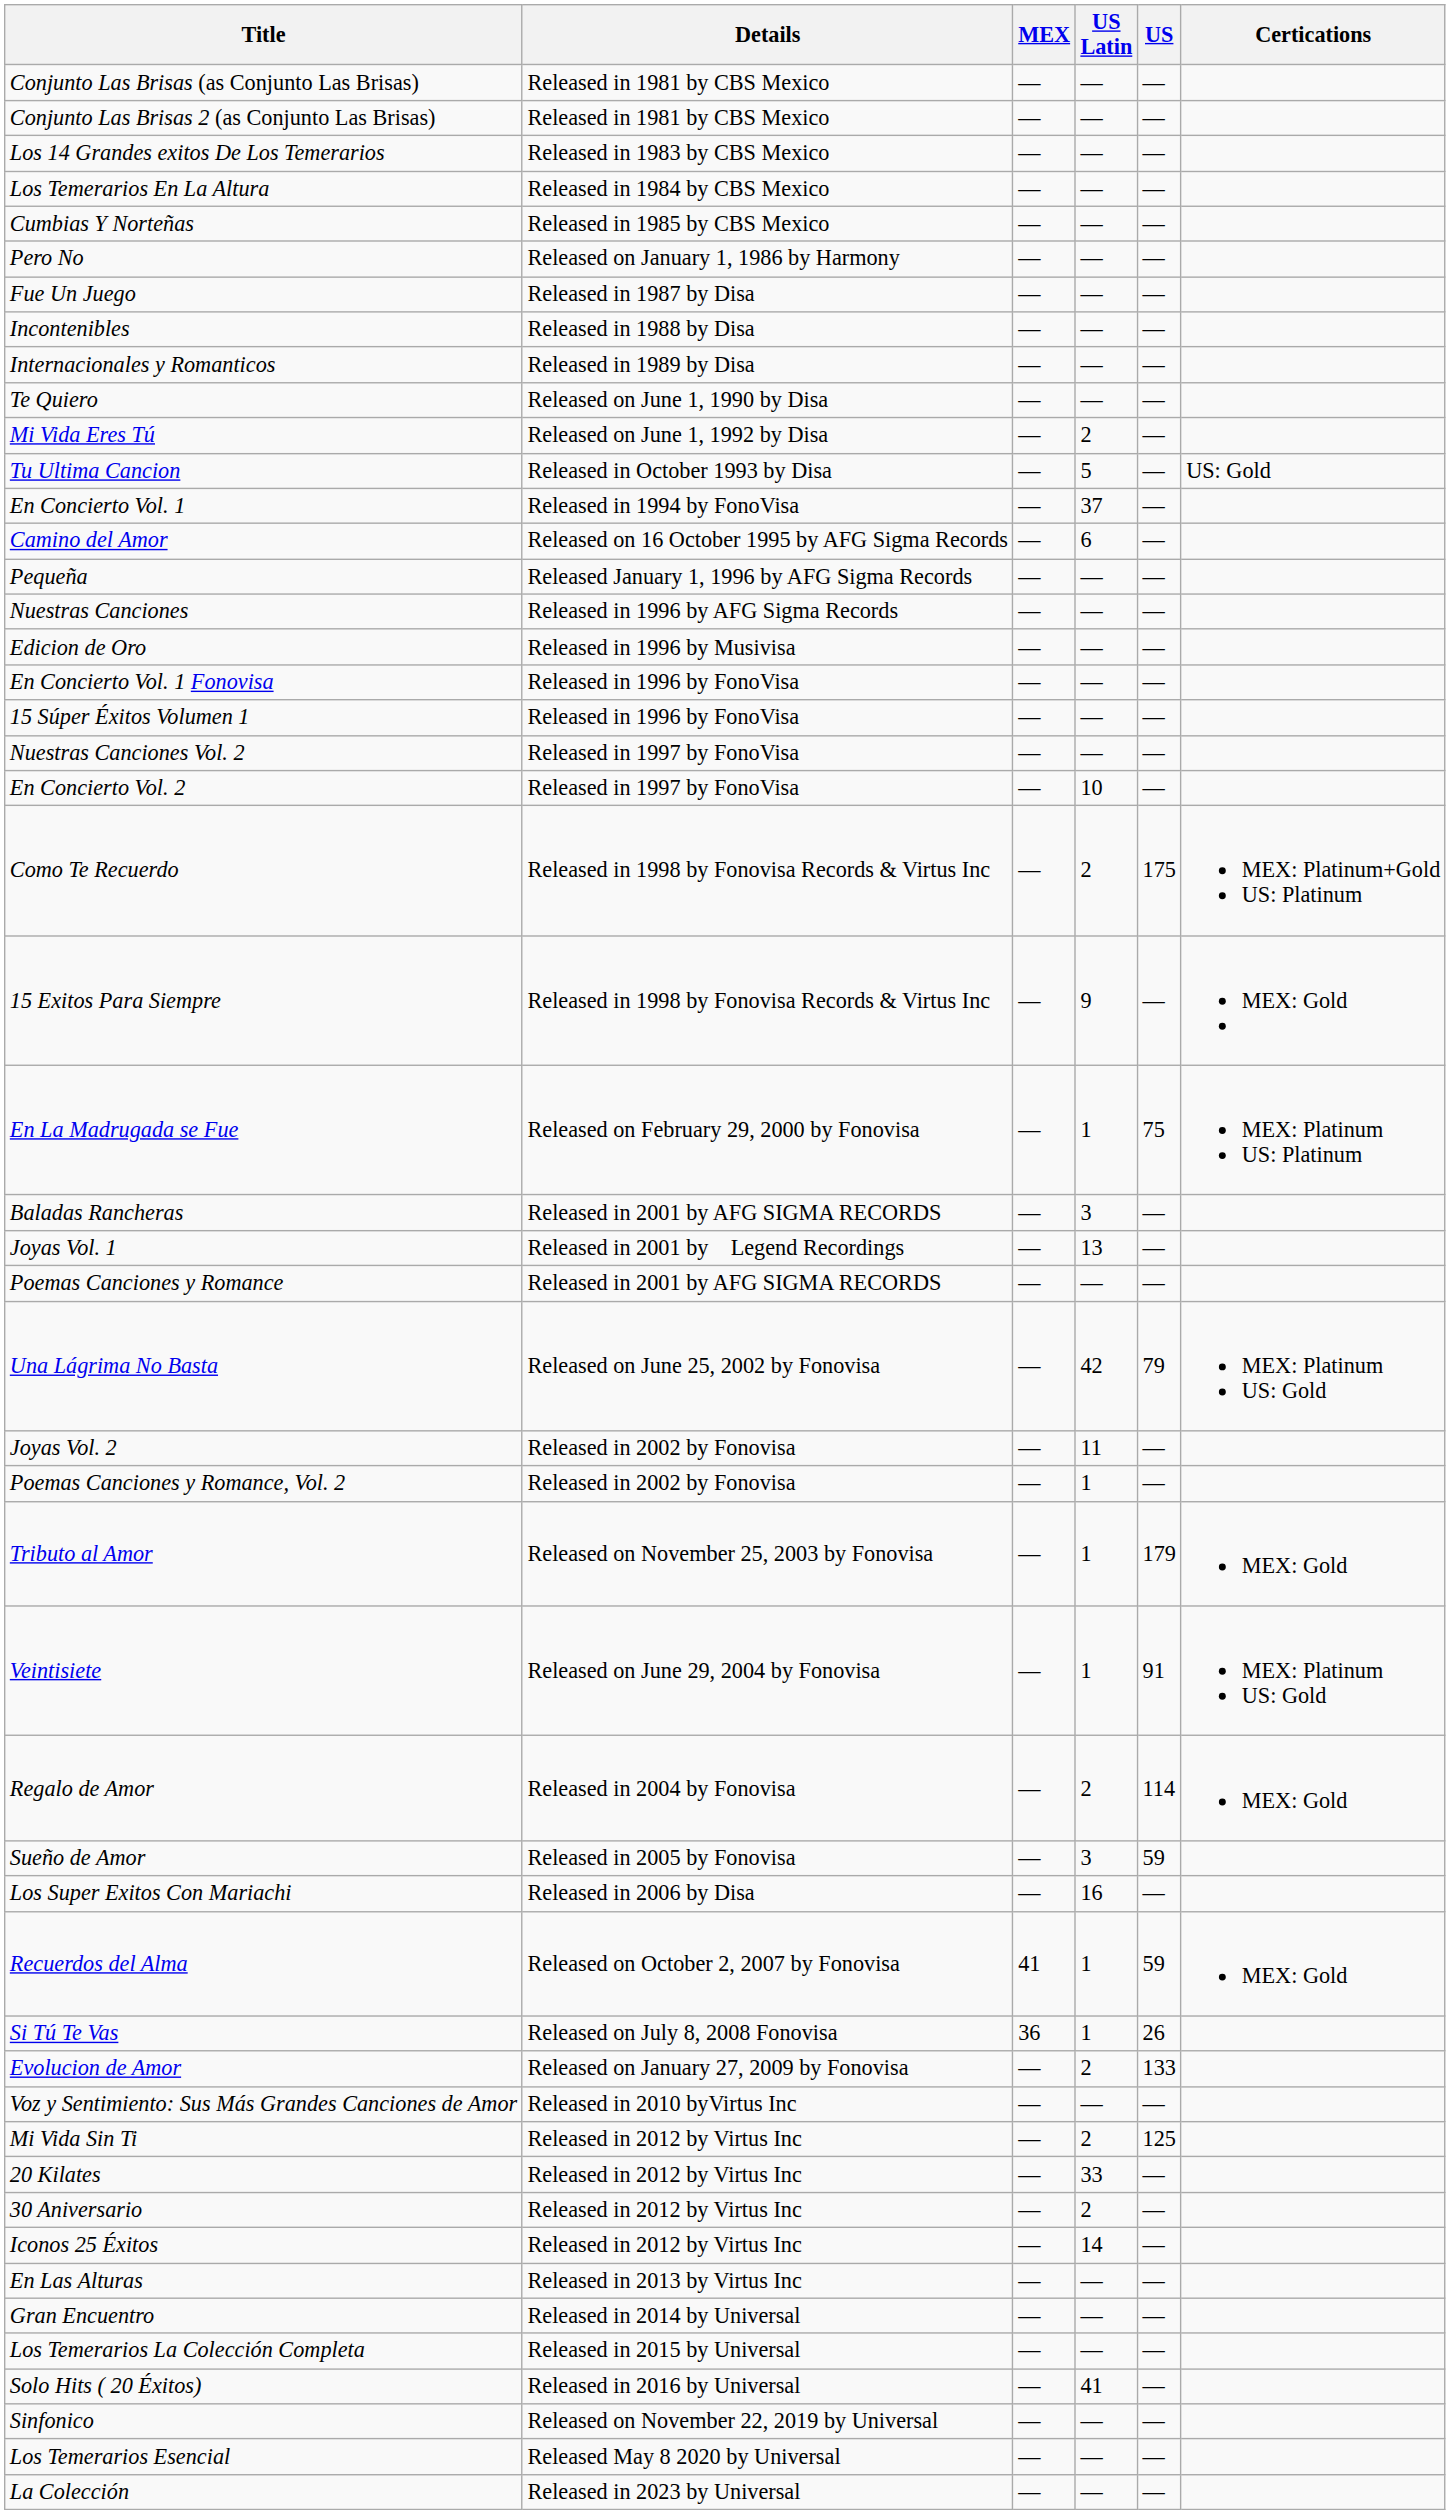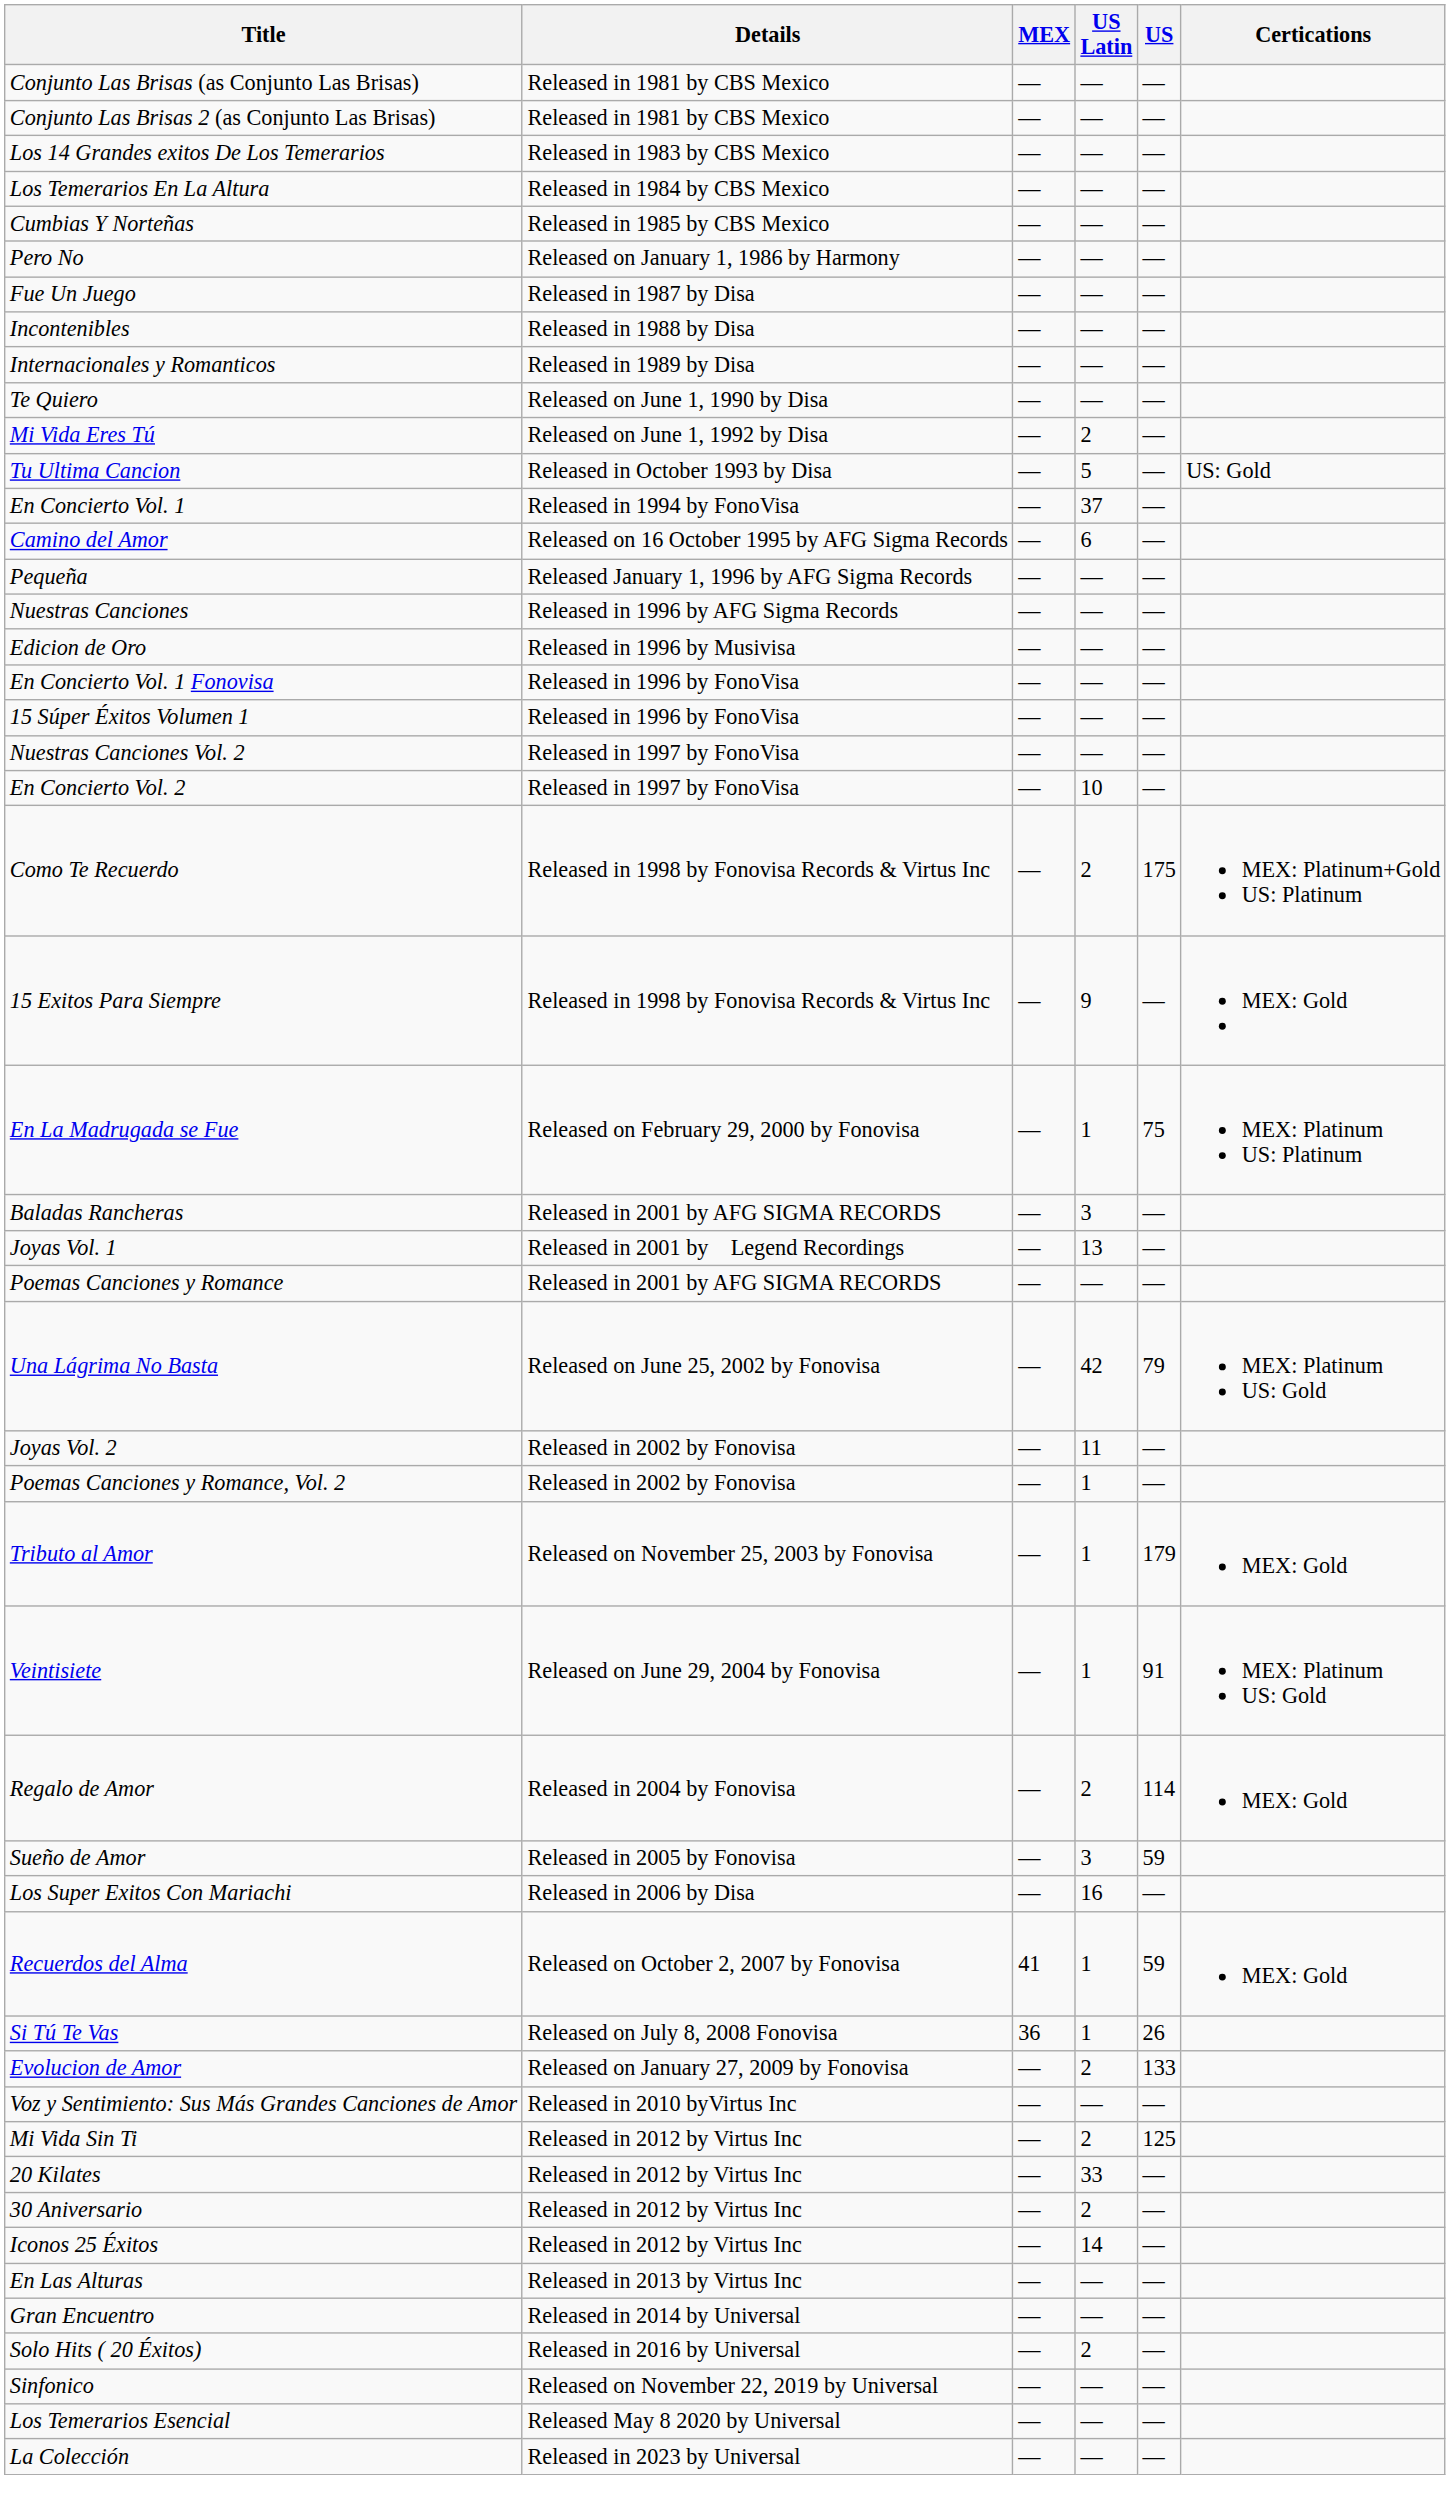- row: Los Temerarios La Colección Completa | Released in 2015 by Universal | — | — | —
Solo Hits ( 20 Éxitos) | US Latin: 41 -> 2
